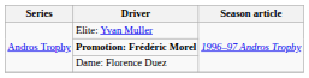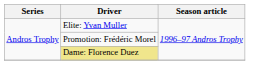Promotion: Frédéric Morel | Driver: bold -> normal
Dame: Florence Duez | Driver: no background -> khaki background
